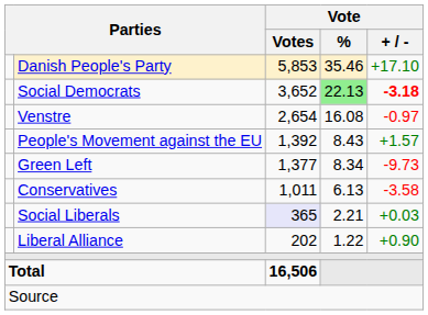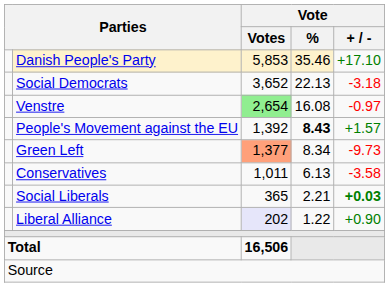Social Democrats | Vote / %: lightgreen background -> no background
Social Democrats | Vote / + / -: bold -> normal
Venstre | Vote / Votes: no background -> lightgreen background
People's Movement against the EU | Vote / %: normal -> bold
Green Left | Vote / Votes: no background -> lightsalmon background
Social Liberals | Vote / Votes: lavender background -> no background
Social Liberals | Vote / + / -: normal -> bold
Liberal Alliance | Vote / Votes: no background -> lavender background
